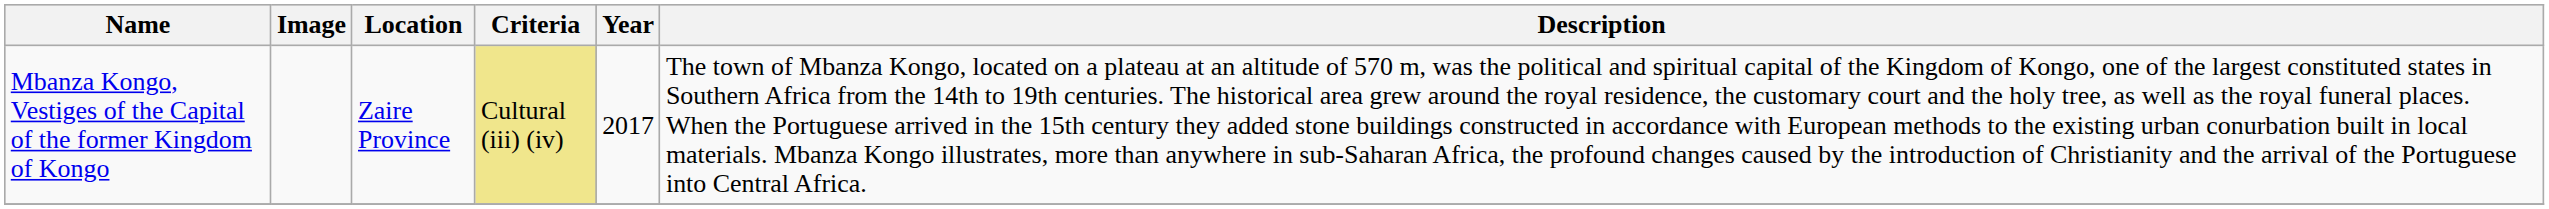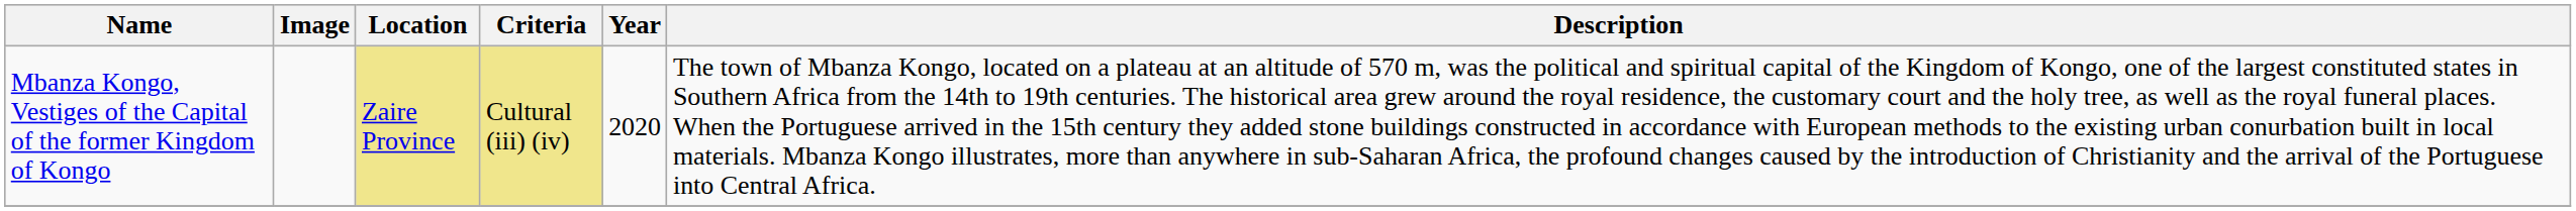row 2 | Location: no background -> khaki background
row 2 | Year: 2017 -> 2020
